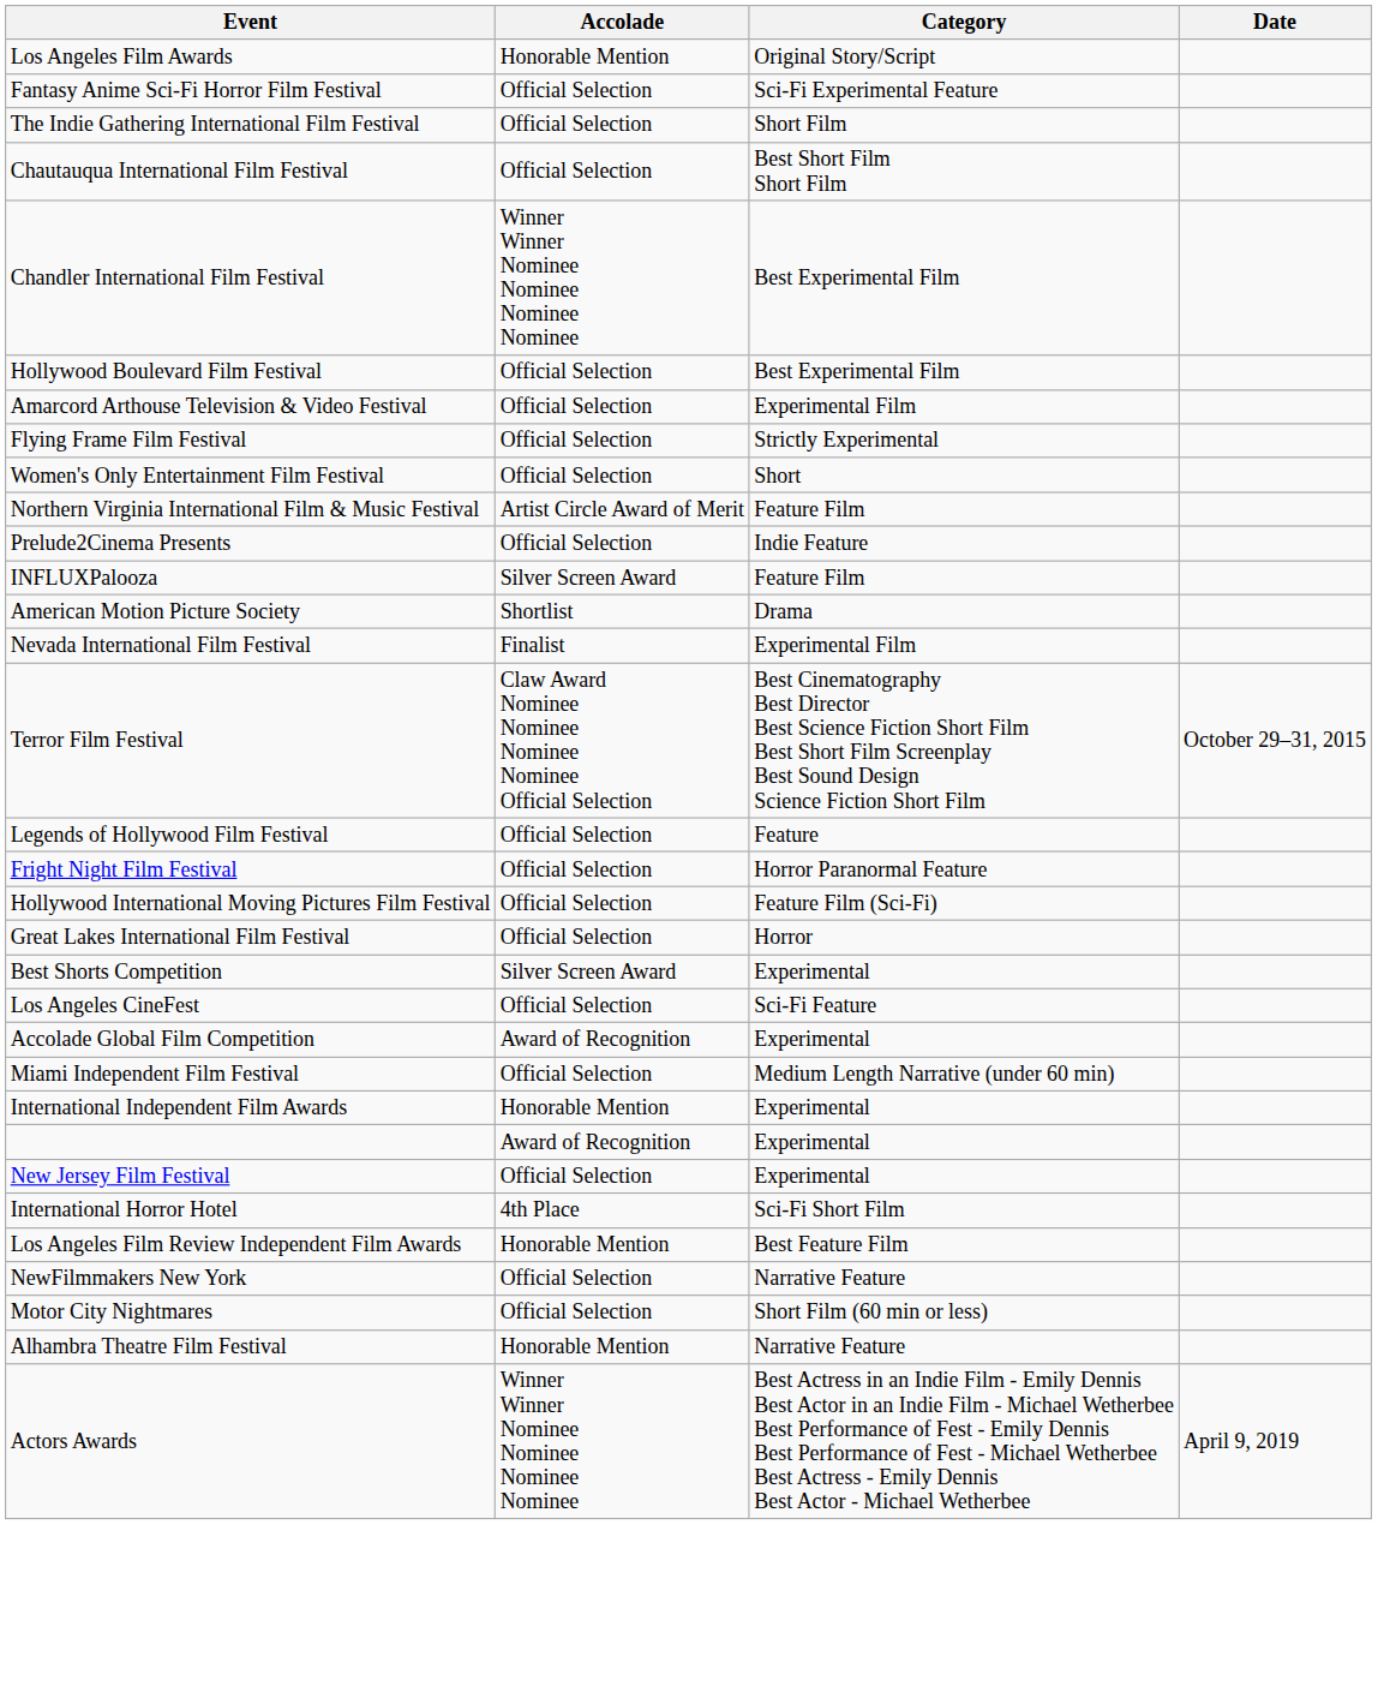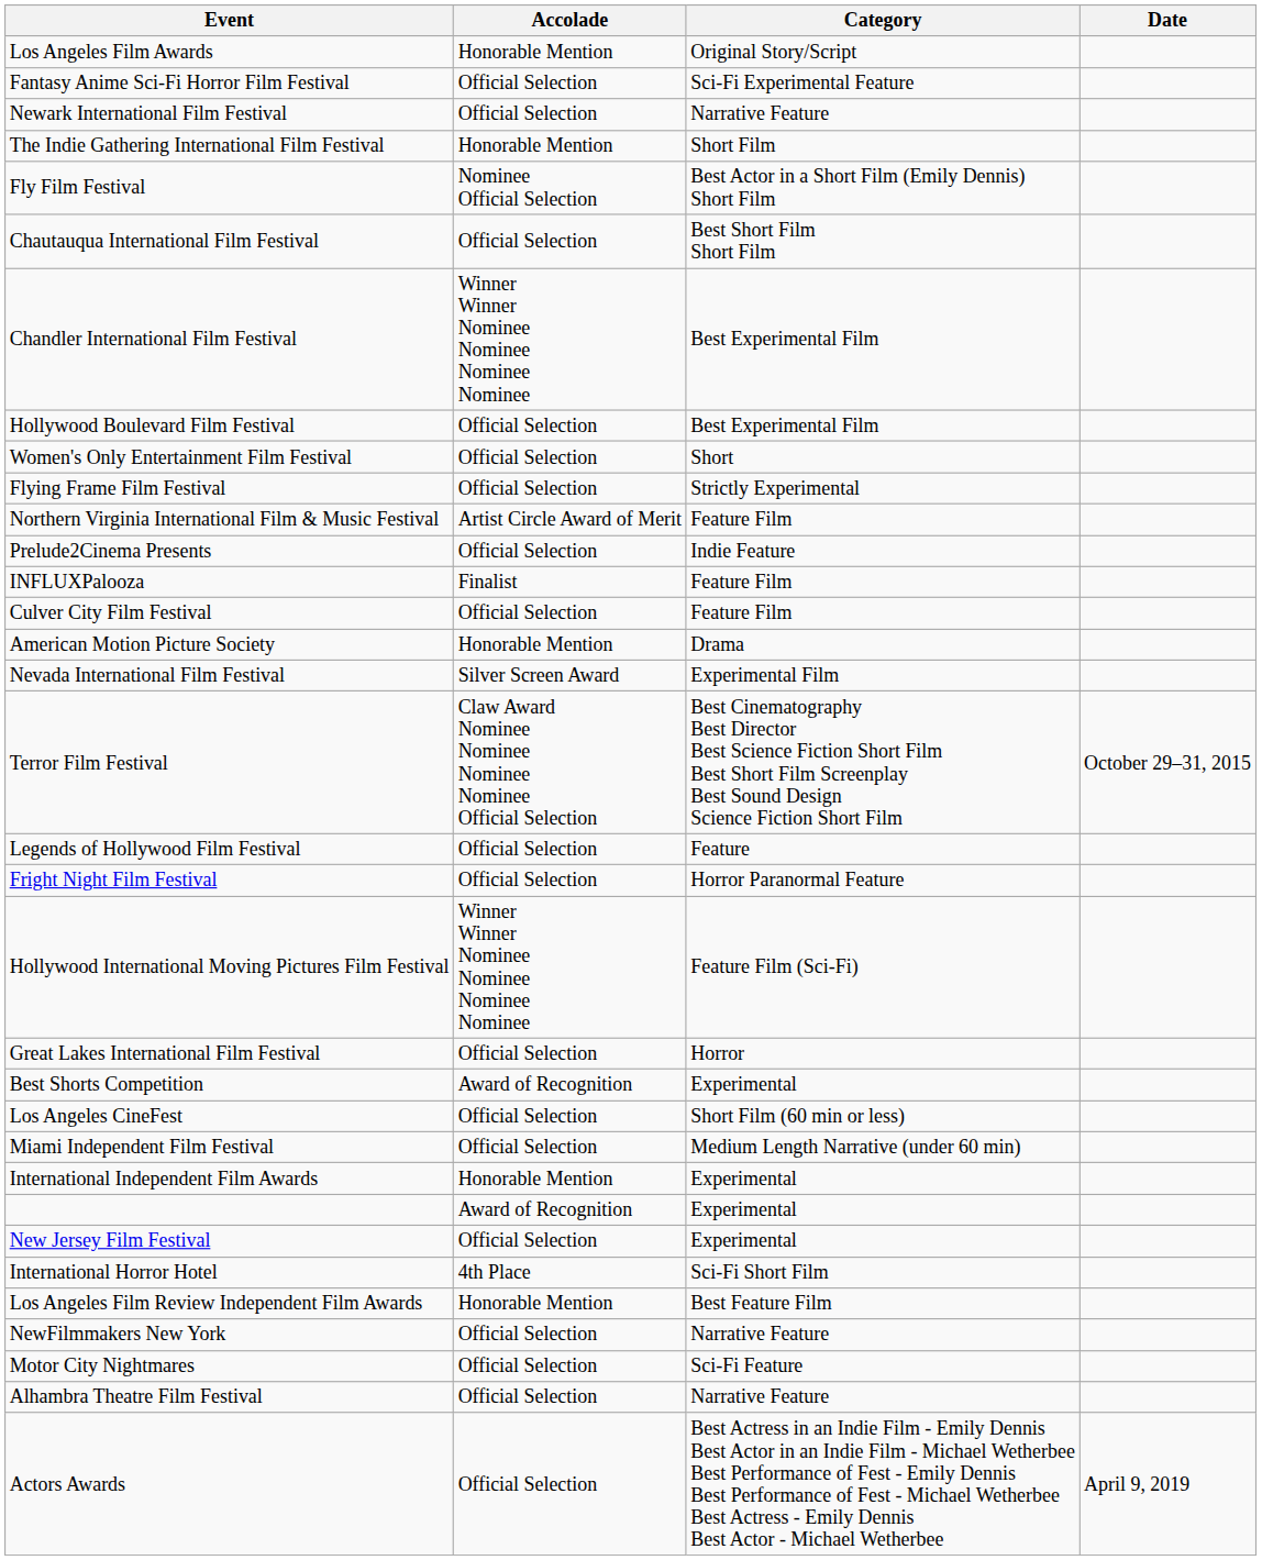+ row: Newark International Film Festival | Official Selection | Narrative Feature
The Indie Gathering International Film Festival | Accolade: Official Selection -> Honorable Mention
+ row: Fly Film Festival | Nominee Official Selection | Best Actor in a Short Film (Emily Dennis) Short Film
- row: Amarcord Arthouse Television & Video Festival | Official Selection | Experimental Film
rows swapped: Flying Frame Film Festival <-> Women's Only Entertainment Film Festival
INFLUXPalooza | Accolade: Silver Screen Award -> Finalist
+ row: Culver City Film Festival | Official Selection | Feature Film
American Motion Picture Society | Accolade: Shortlist -> Honorable Mention
Nevada International Film Festival | Accolade: Finalist -> Silver Screen Award
Hollywood International Moving Pictures Film Festival | Accolade: Official Selection -> Winner Winner Nominee Nominee Nominee Nominee
Best Shorts Competition | Accolade: Silver Screen Award -> Award of Recognition
Los Angeles CineFest | Category: Sci-Fi Feature -> Short Film (60 min or less)
- row: Accolade Global Film Competition | Award of Recognition | Experimental
Motor City Nightmares | Category: Short Film (60 min or less) -> Sci-Fi Feature
Alhambra Theatre Film Festival | Accolade: Honorable Mention -> Official Selection
Actors Awards | Accolade: Winner Winner Nominee Nominee Nominee Nominee -> Official Selection
